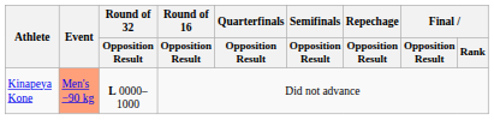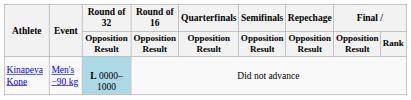Kinapeya Kone | Event: lightsalmon background -> no background
Kinapeya Kone | Round of 32 / Opposition Result: no background -> lightblue background
